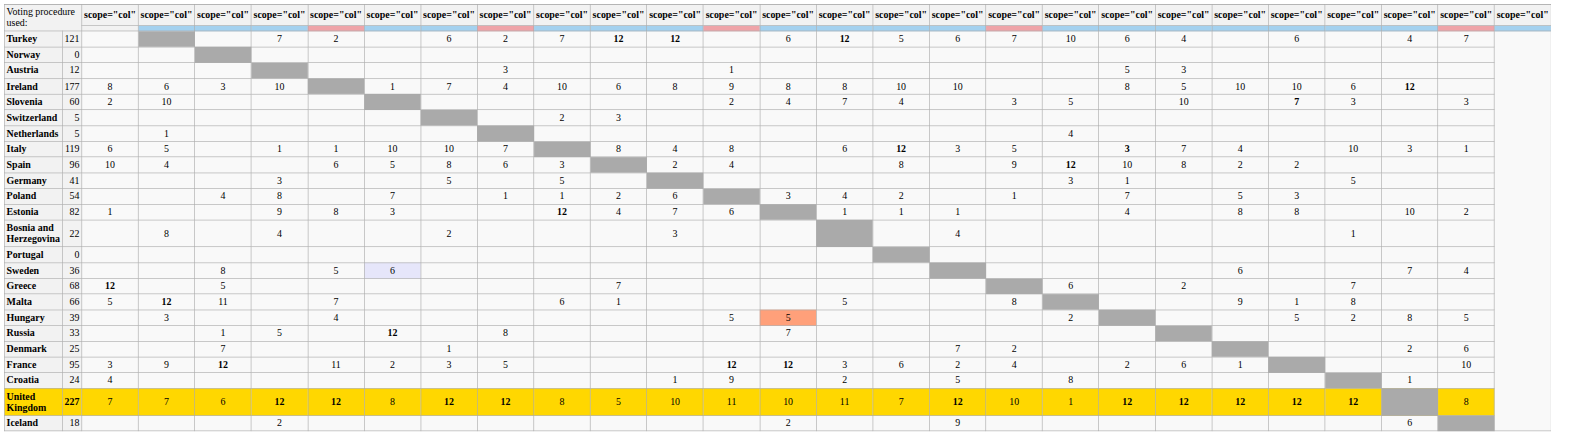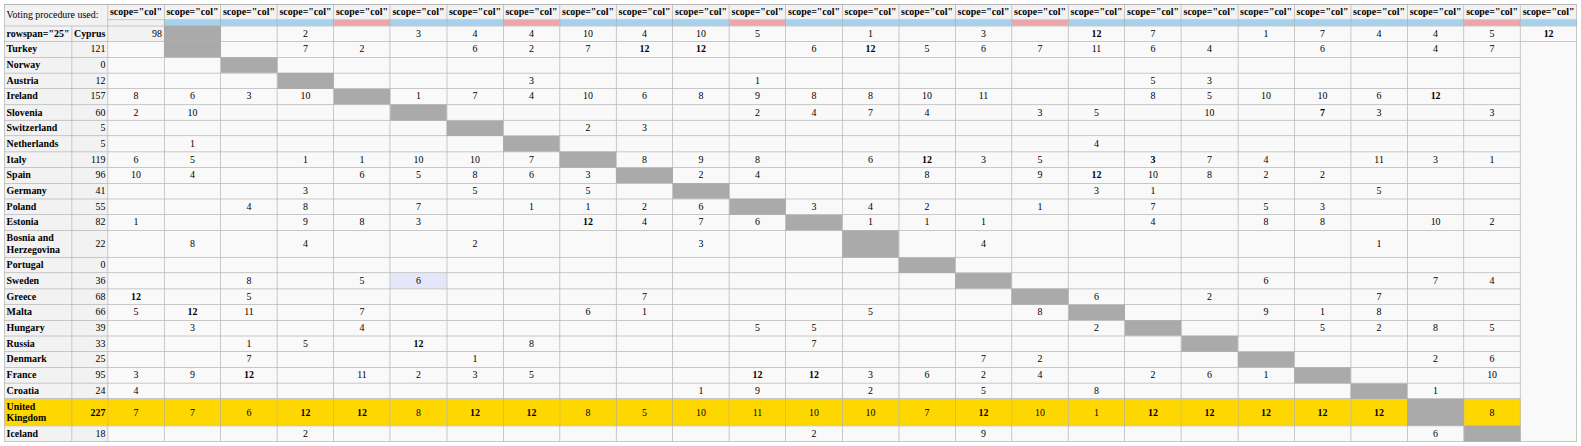+ row: rowspan="25" | Cyprus | 98 | 2 | 3 | 4 | 4 | 10 | 4 | 10 | 5 | 1 | 3 | 12 | 7 | 1 | 7 | 4 | 4 | 5 | 12
Turkey | column 20: 10 -> 11
Ireland | column 2: 177 -> 157
Ireland | column 18: 10 -> 11
Italy | column 13: 4 -> 9
Italy | column 25: 10 -> 11
Poland | column 2: 54 -> 55
Hungary | column 15: lightsalmon background -> no background
United Kingdom | column 16: 11 -> 10
